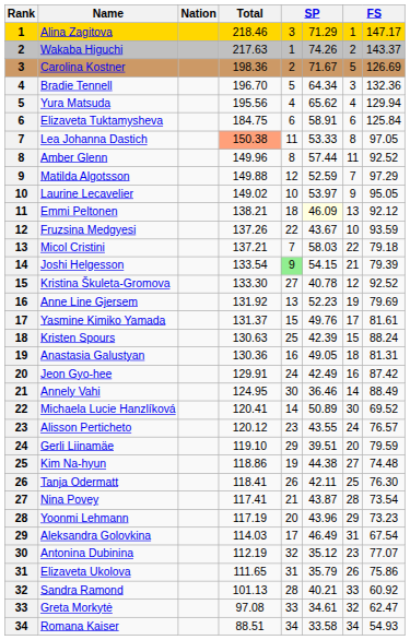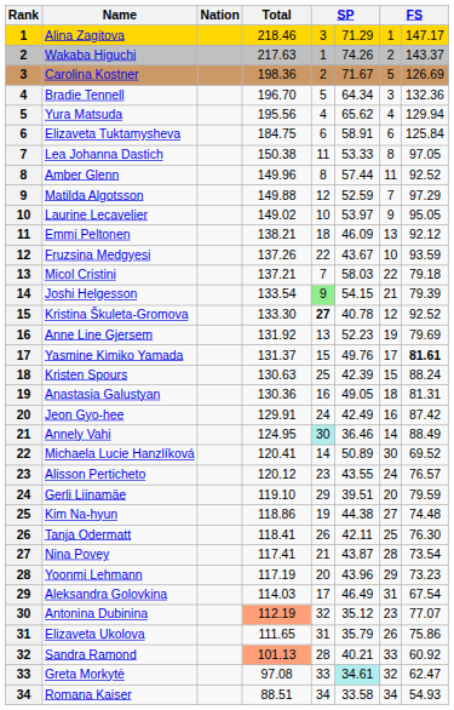Lea Johanna Dastich | Total: lightsalmon background -> no background
Emmi Peltonen | column 6: lightyellow background -> no background
Kristina Škuleta-Gromova | column 5: normal -> bold
Yasmine Kimiko Yamada | column 8: normal -> bold
Annely Vahi | column 5: no background -> paleturquoise background
Antonina Dubinina | Total: no background -> lightsalmon background
Sandra Ramond | Total: no background -> lightsalmon background
Greta Morkytė | column 6: no background -> paleturquoise background
